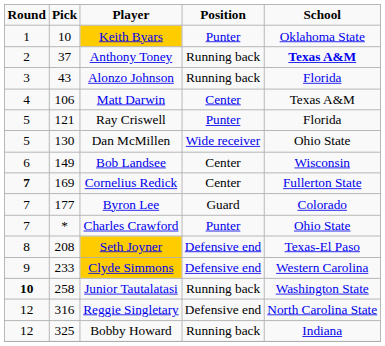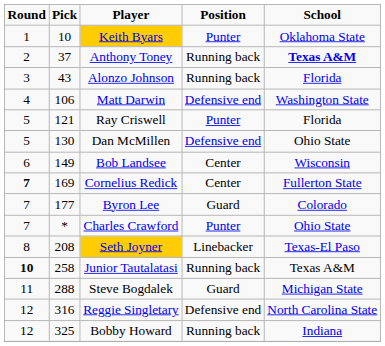Matt Darwin | Position: Center -> Defensive end
Matt Darwin | School: Texas A&M -> Washington State
Dan McMillen | Position: Wide receiver -> Defensive end
Seth Joyner | Position: Defensive end -> Linebacker
- row: 9 | 233 | Clyde Simmons | Defensive end | Western Carolina
Junior Tautalatasi | School: Washington State -> Texas A&M
+ row: 11 | 288 | Steve Bogdalek | Guard | Michigan State
